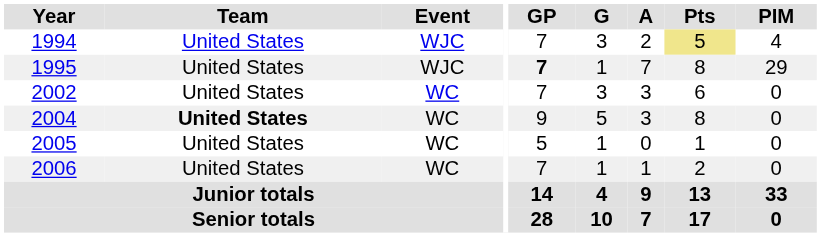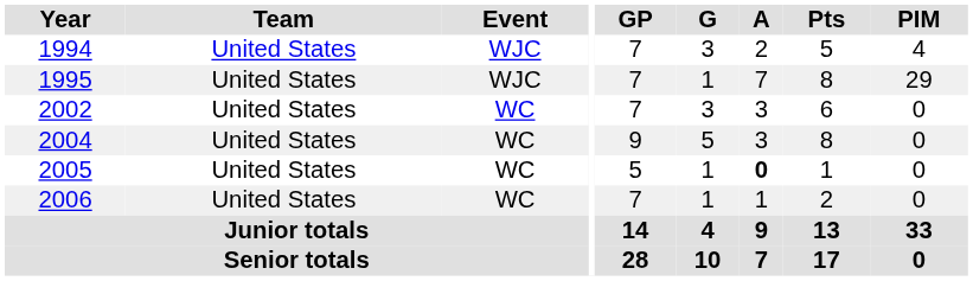1994 | Pts: khaki background -> no background
1995 | GP: bold -> normal
2004 | Team: bold -> normal
2005 | A: normal -> bold
